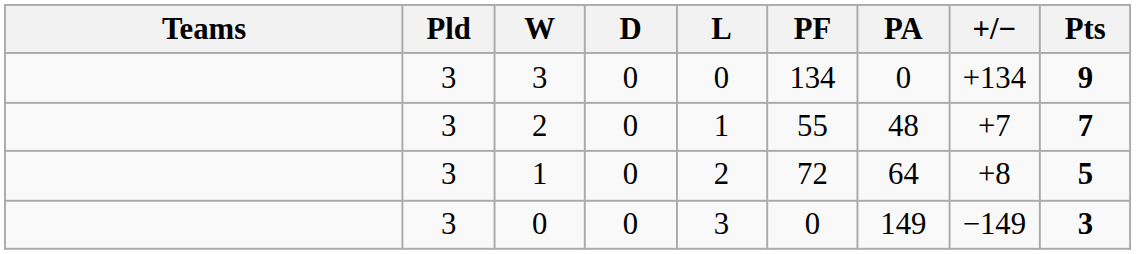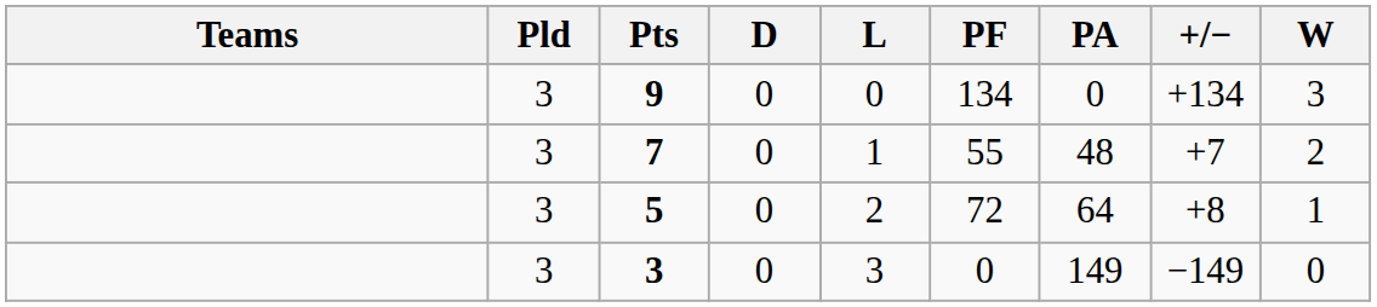columns swapped: W <-> Pts
